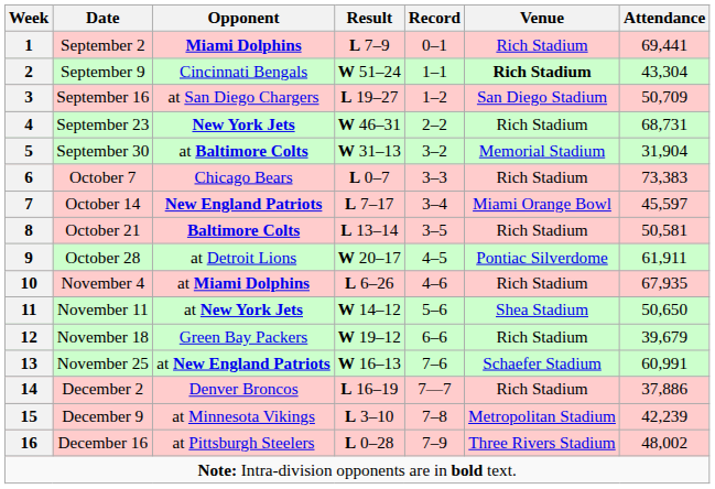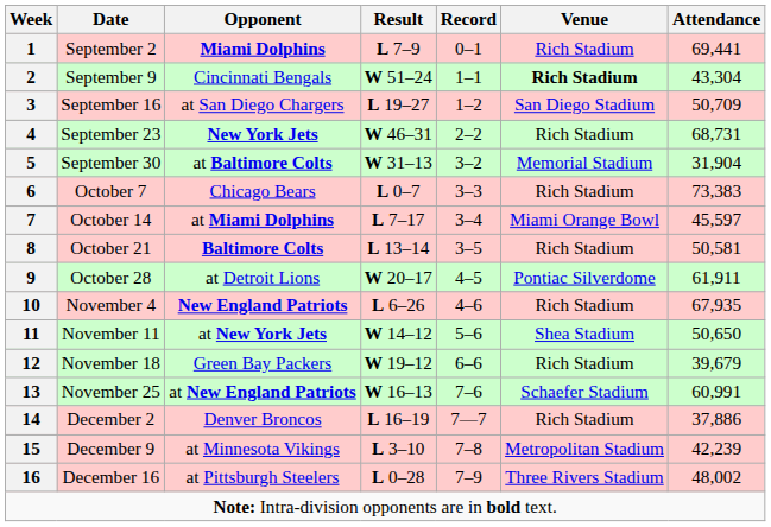7 | Opponent: New England Patriots -> at Miami Dolphins
10 | Opponent: at Miami Dolphins -> New England Patriots
